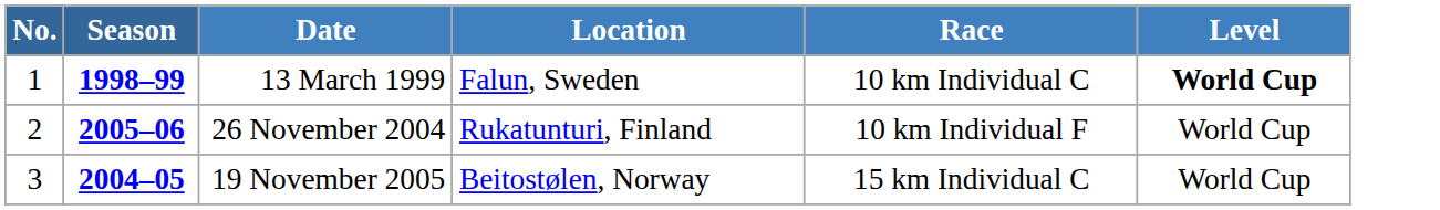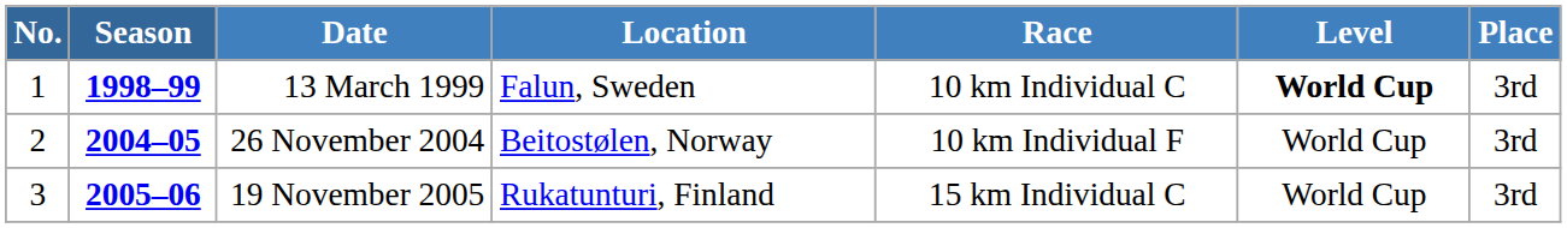+ column: Place | 3rd | 3rd | 3rd
26 November 2004 | Season: 2005–06 -> 2004–05
26 November 2004 | Location: Rukatunturi, Finland -> Beitostølen, Norway
19 November 2005 | Season: 2004–05 -> 2005–06
19 November 2005 | Location: Beitostølen, Norway -> Rukatunturi, Finland
